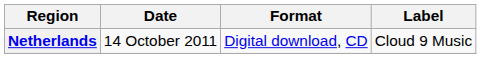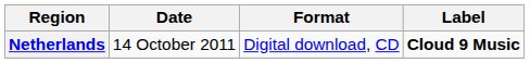Netherlands | Label: normal -> bold
